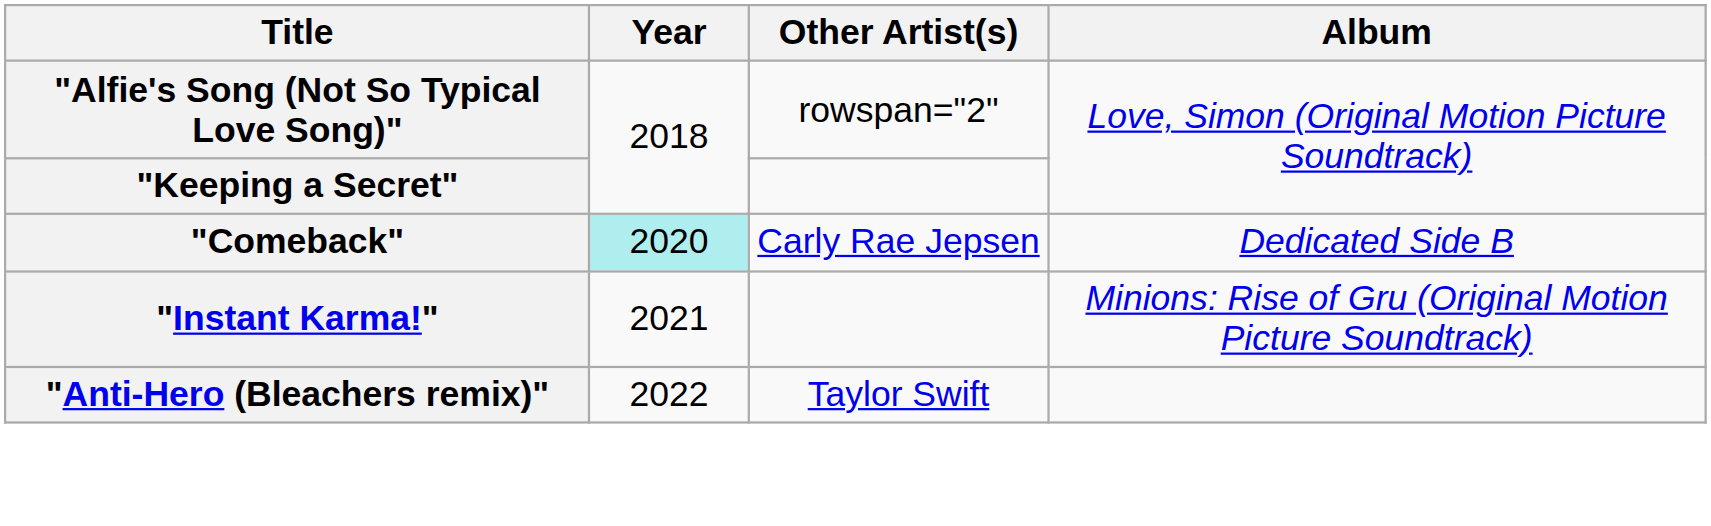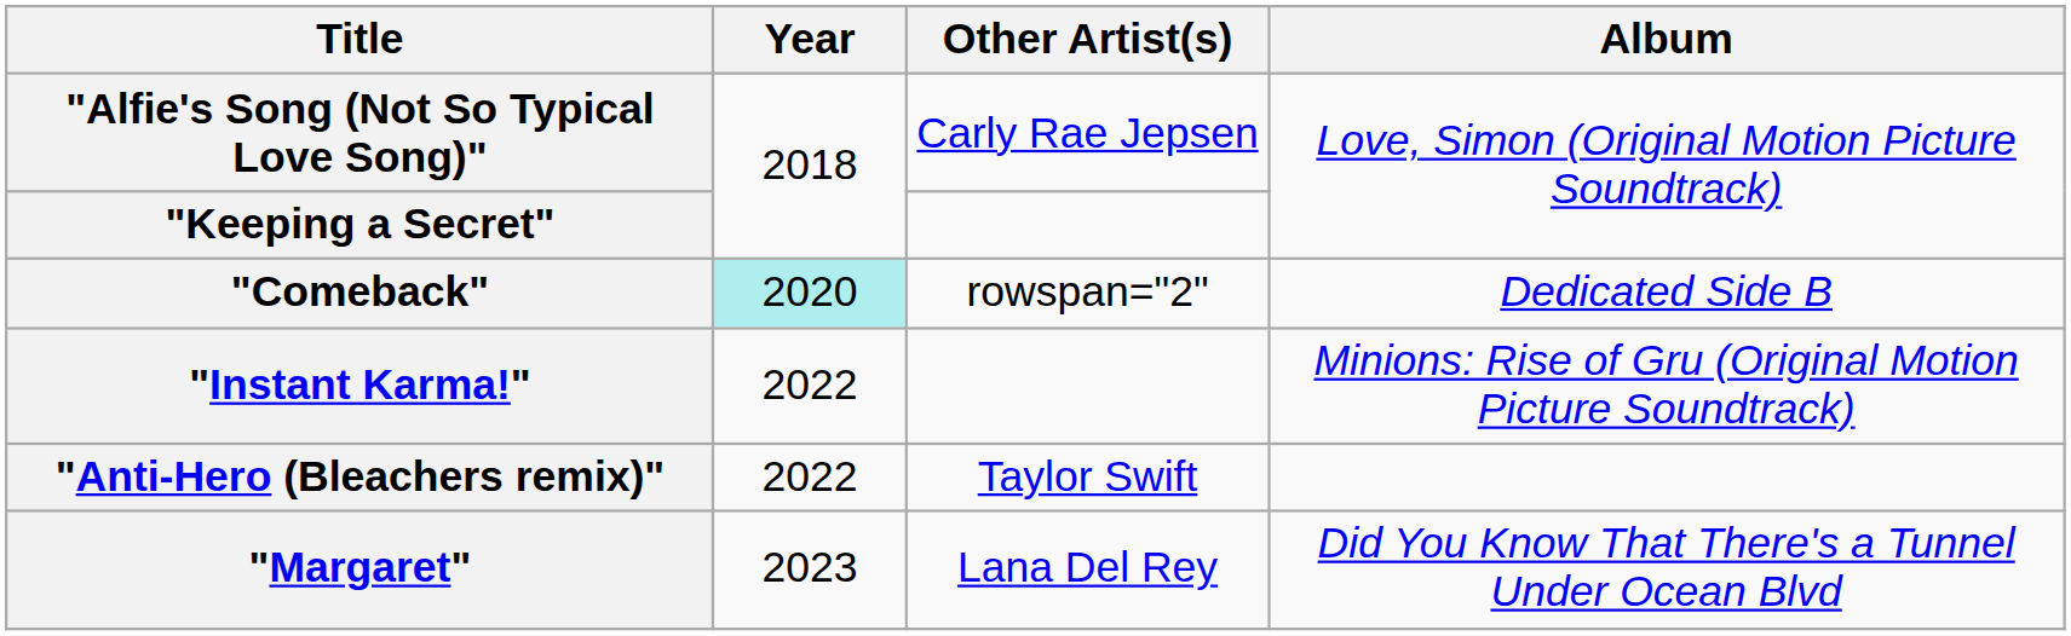"Alfie's Song (Not So Typical Love Song)" | Other Artist(s): rowspan="2" -> Carly Rae Jepsen
"Comeback" | Other Artist(s): Carly Rae Jepsen -> rowspan="2"
"Instant Karma!" | Year: 2021 -> 2022
+ row: "Margaret" | 2023 | Lana Del Rey | Did You Know That There's a Tunnel Under Ocean Blvd
